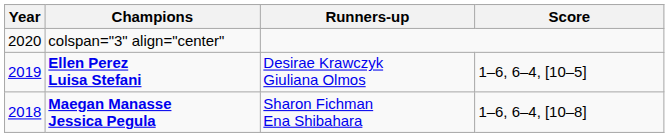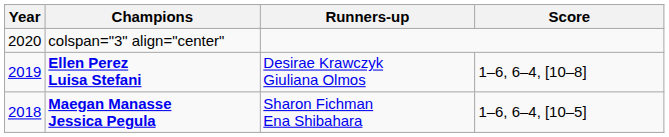Ellen Perez Luisa Stefani | Score: 1–6, 6–4, [10–5] -> 1–6, 6–4, [10–8]
Maegan Manasse Jessica Pegula | Score: 1–6, 6–4, [10–8] -> 1–6, 6–4, [10–5]
